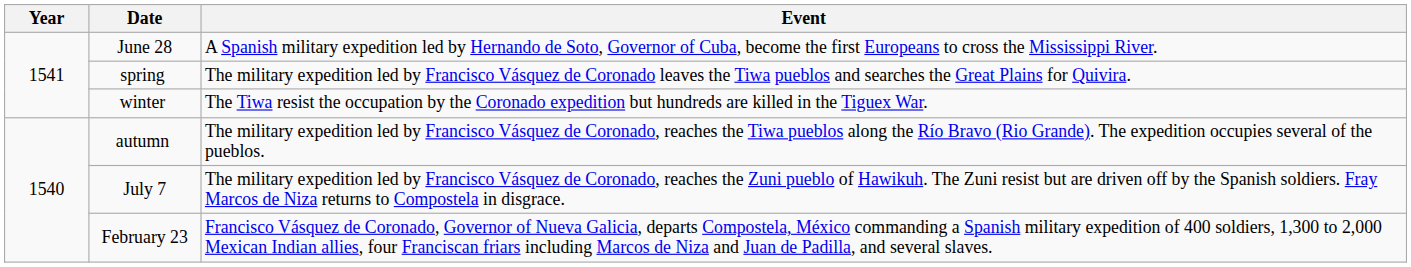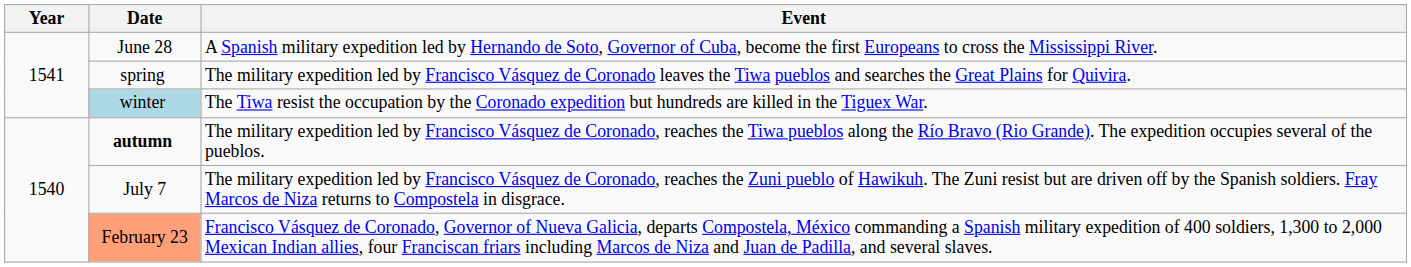winter | Date: no background -> lightblue background
autumn | Date: normal -> bold
February 23 | Date: no background -> lightsalmon background
